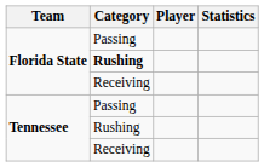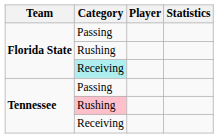Florida State / Rushing | Category: bold -> normal
Florida State / Receiving | Category: no background -> paleturquoise background
Tennessee / Rushing | Category: no background -> pink background
